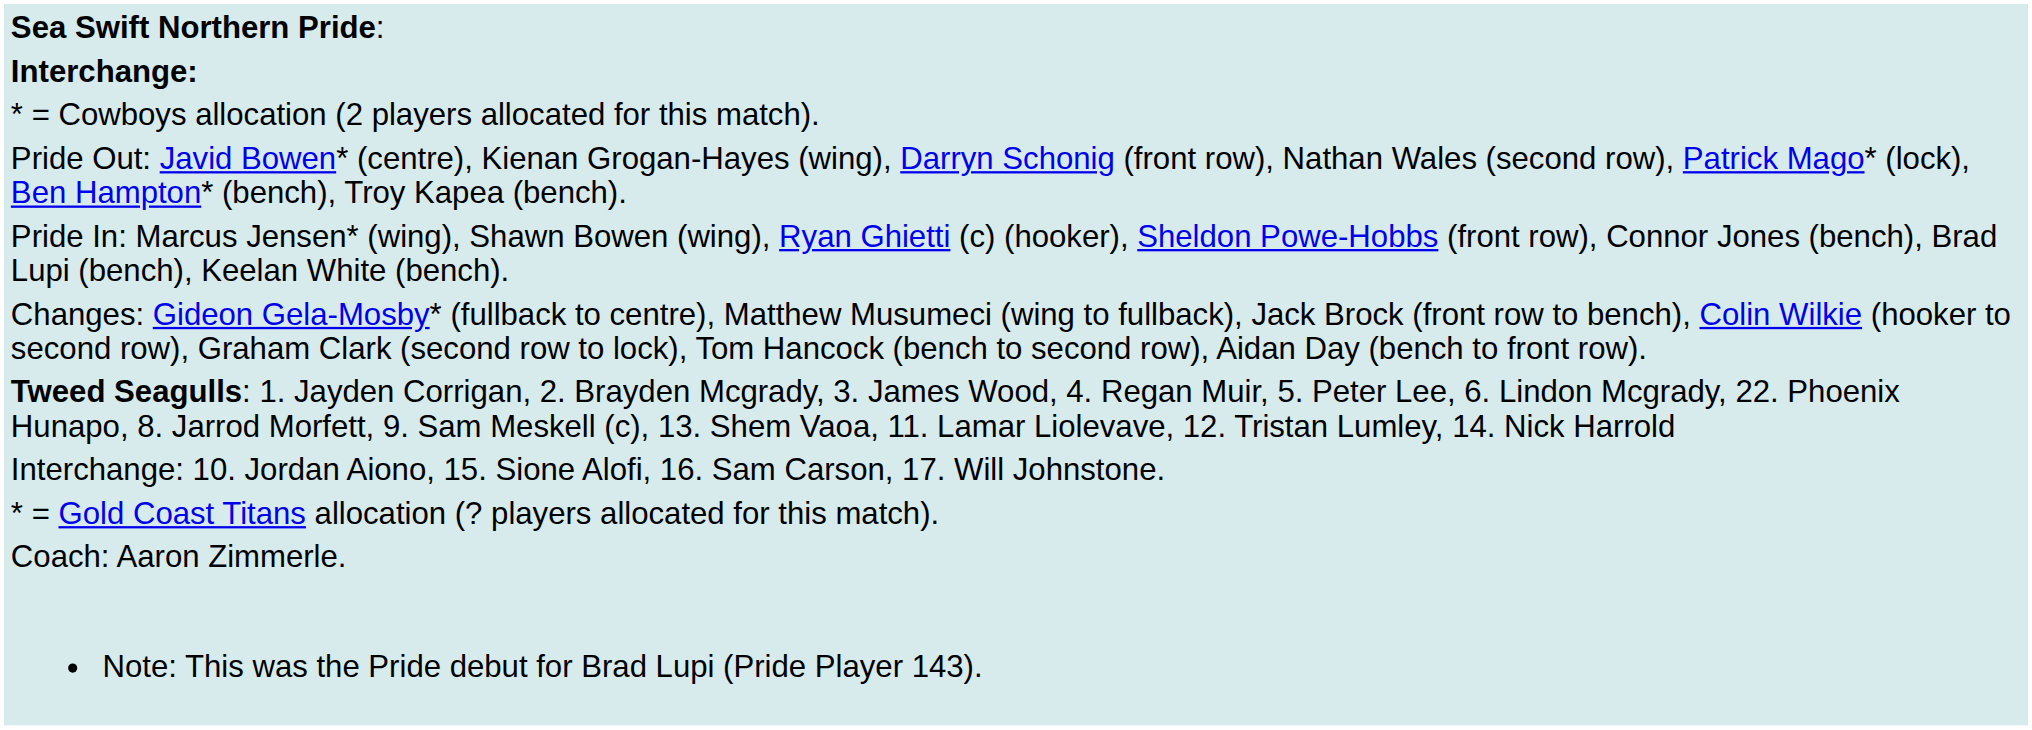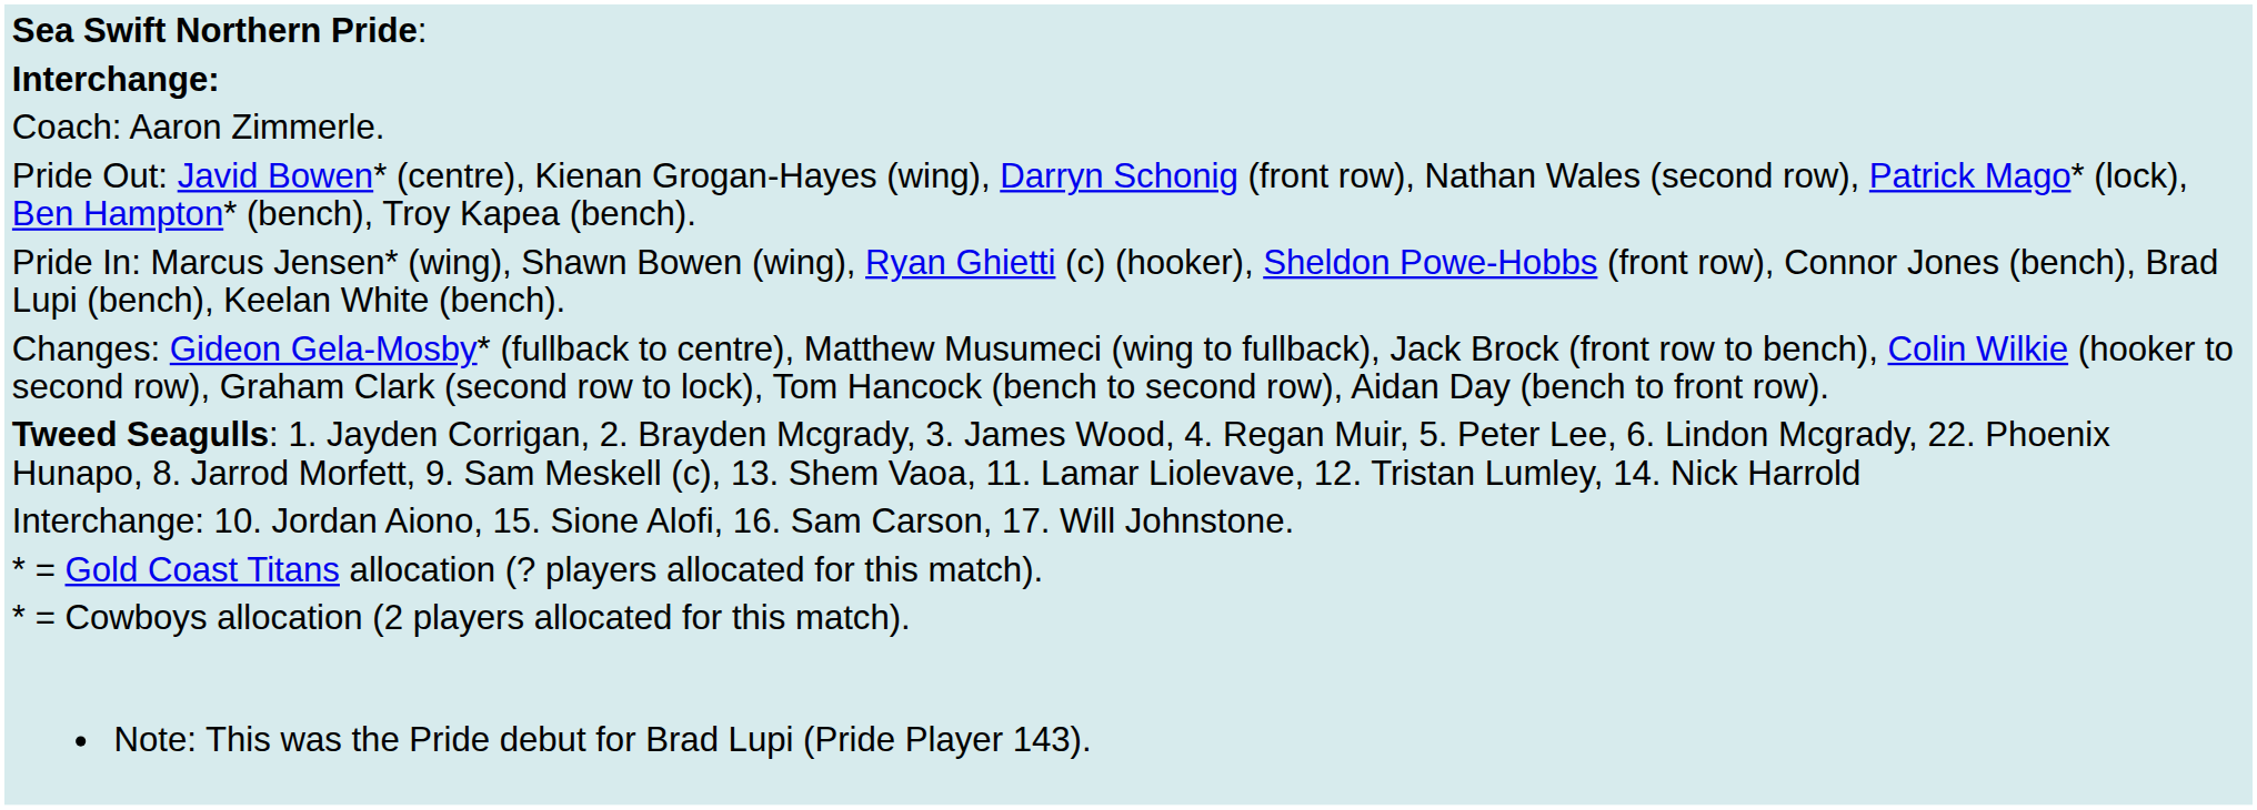row 3 | column 1: * = Cowboys allocation (2 players allocated for this match). -> Coach: Aaron Zimmerle.
row 10 | column 1: Coach: Aaron Zimmerle. -> * = Cowboys allocation (2 players allocated for this match).
